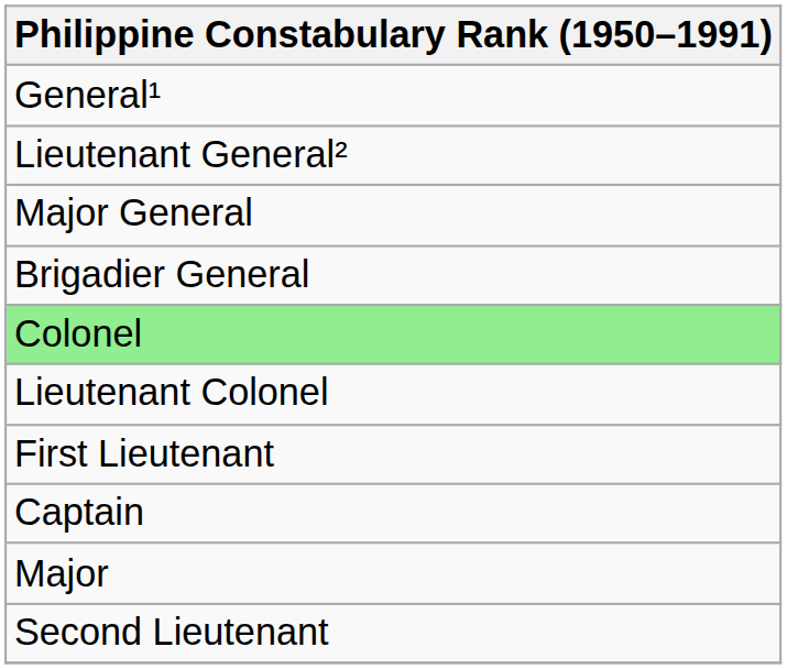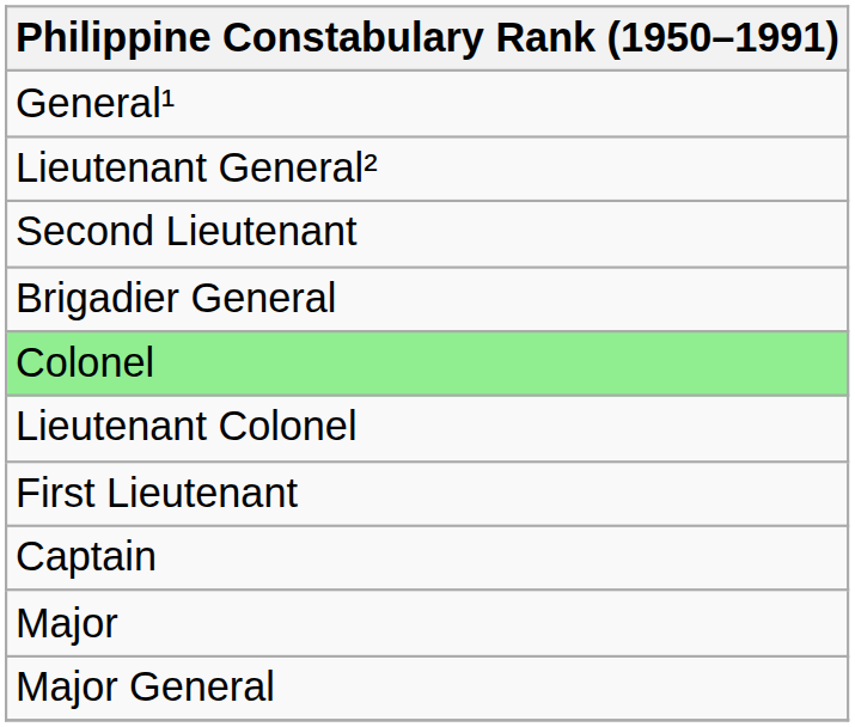row 4 | column 1: Major General -> Second Lieutenant
row 11 | column 1: Second Lieutenant -> Major General
